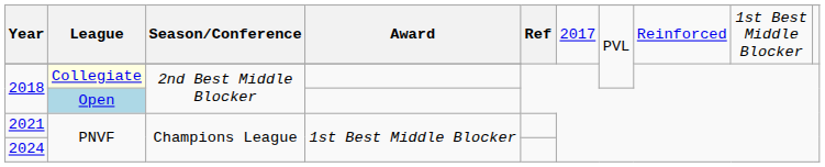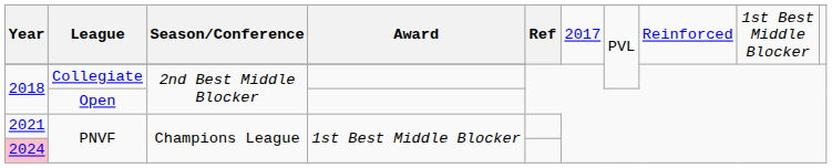2018 / Collegiate | League: lightyellow background -> no background
2018 / Open | League: lightblue background -> no background
2024 | Year: no background -> pink background
